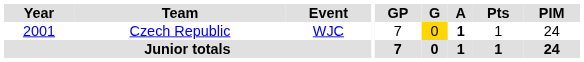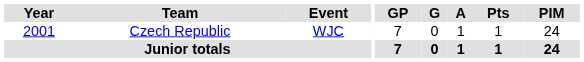Czech Republic | G: gold background -> no background
Czech Republic | A: bold -> normal
